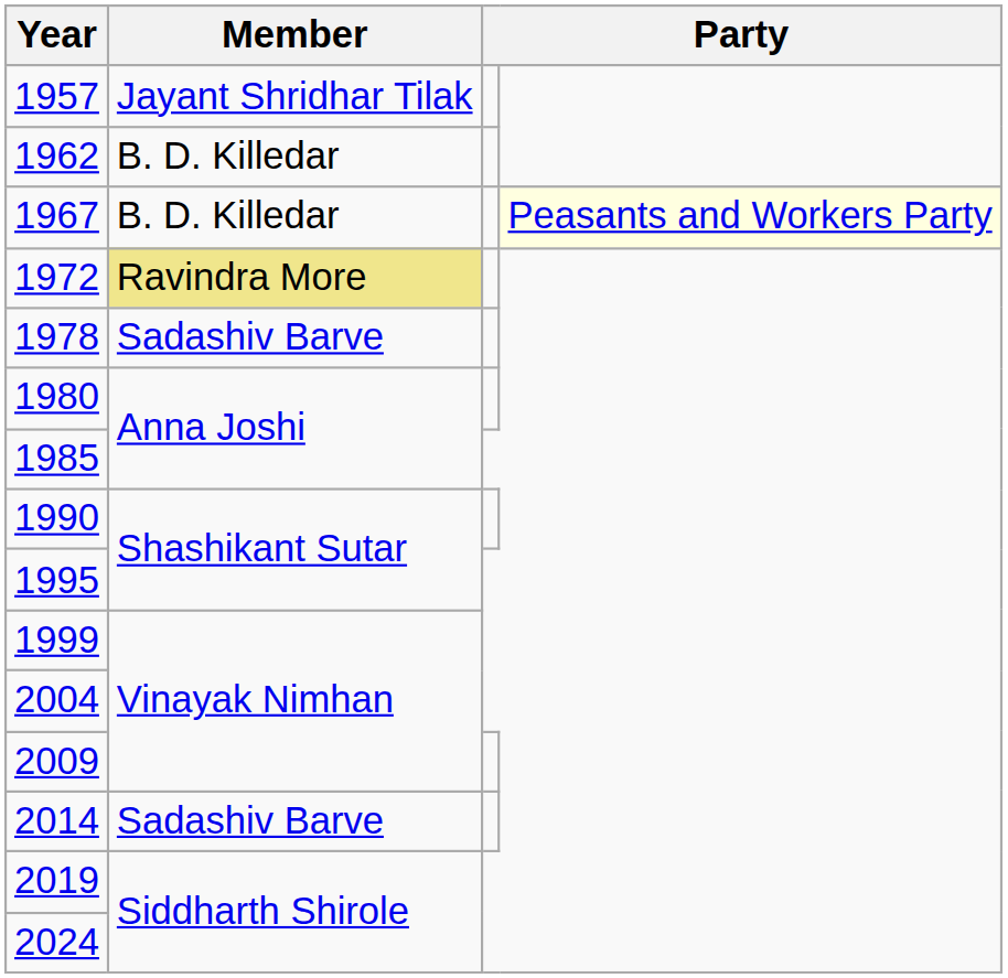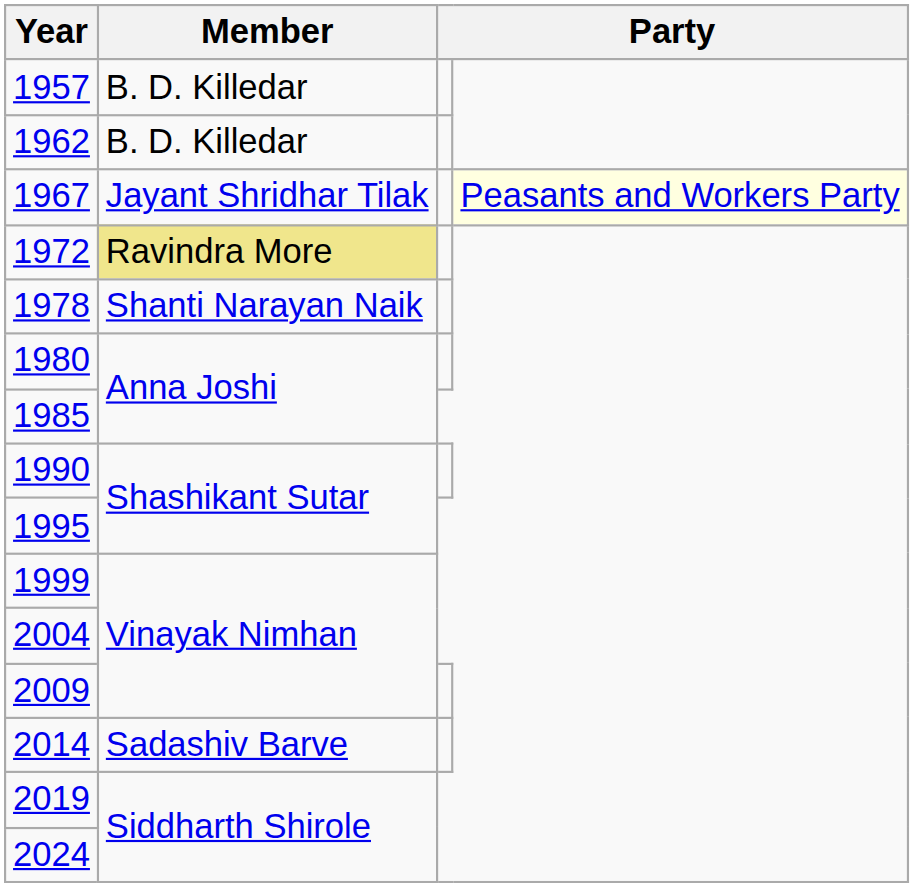1957 | Member: Jayant Shridhar Tilak -> B. D. Killedar
1967 | Member: B. D. Killedar -> Jayant Shridhar Tilak
1978 | Member: Sadashiv Barve -> Shanti Narayan Naik
